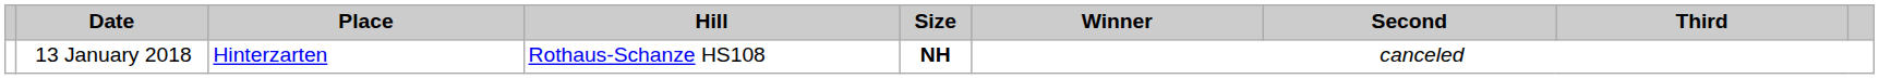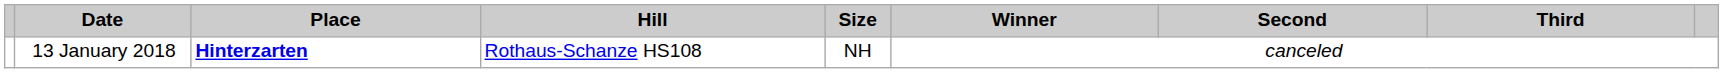13 January 2018 | Place: normal -> bold
13 January 2018 | Size: bold -> normal
